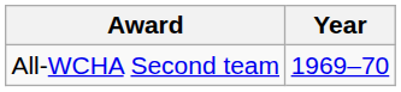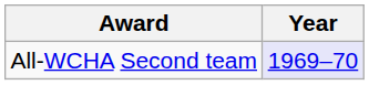row 2 | Year: no background -> lavender background
